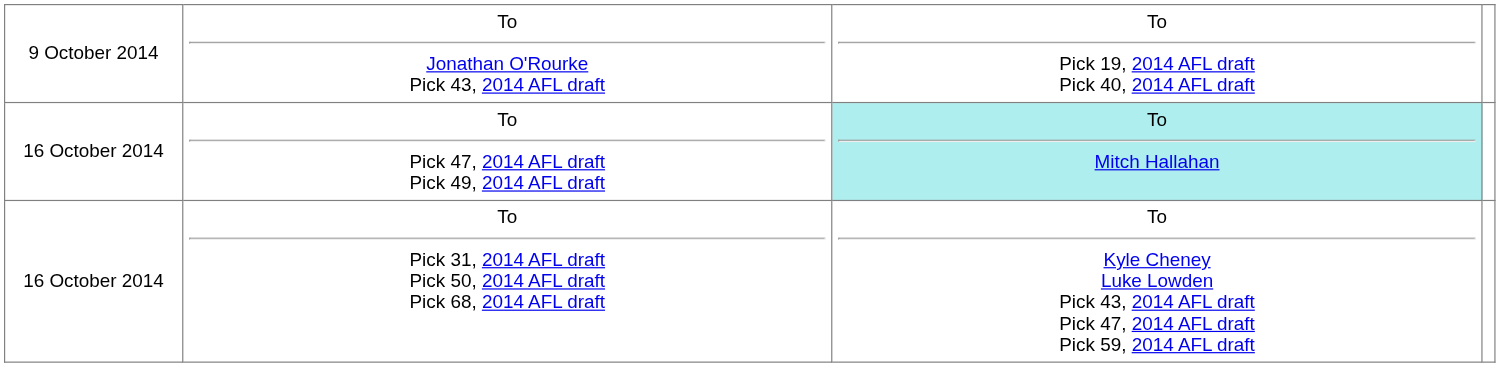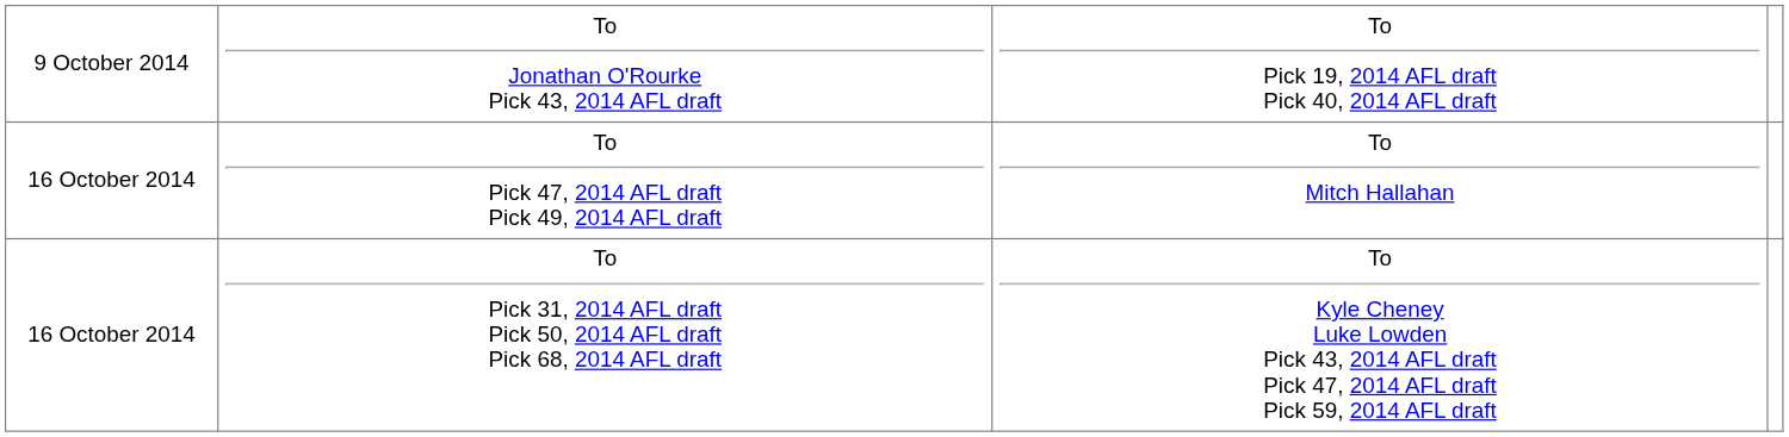To Pick 47, 2014 AFL draft Pick 49, 2014 AFL draft | column 3: paleturquoise background -> no background
